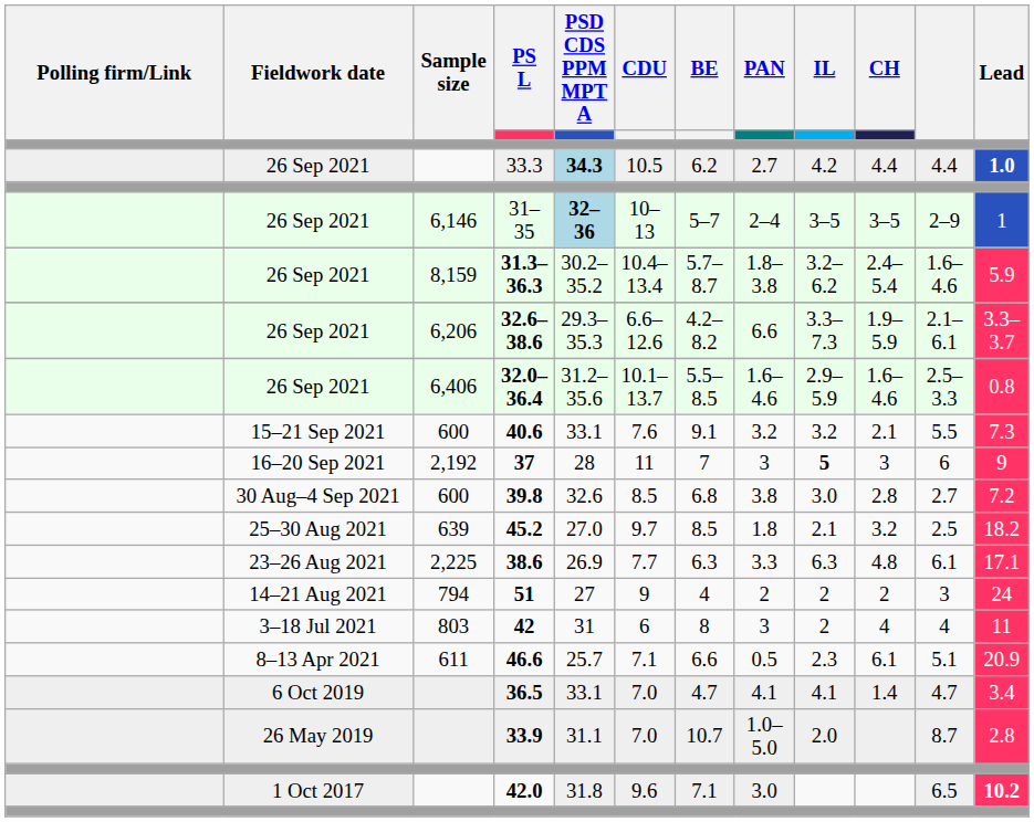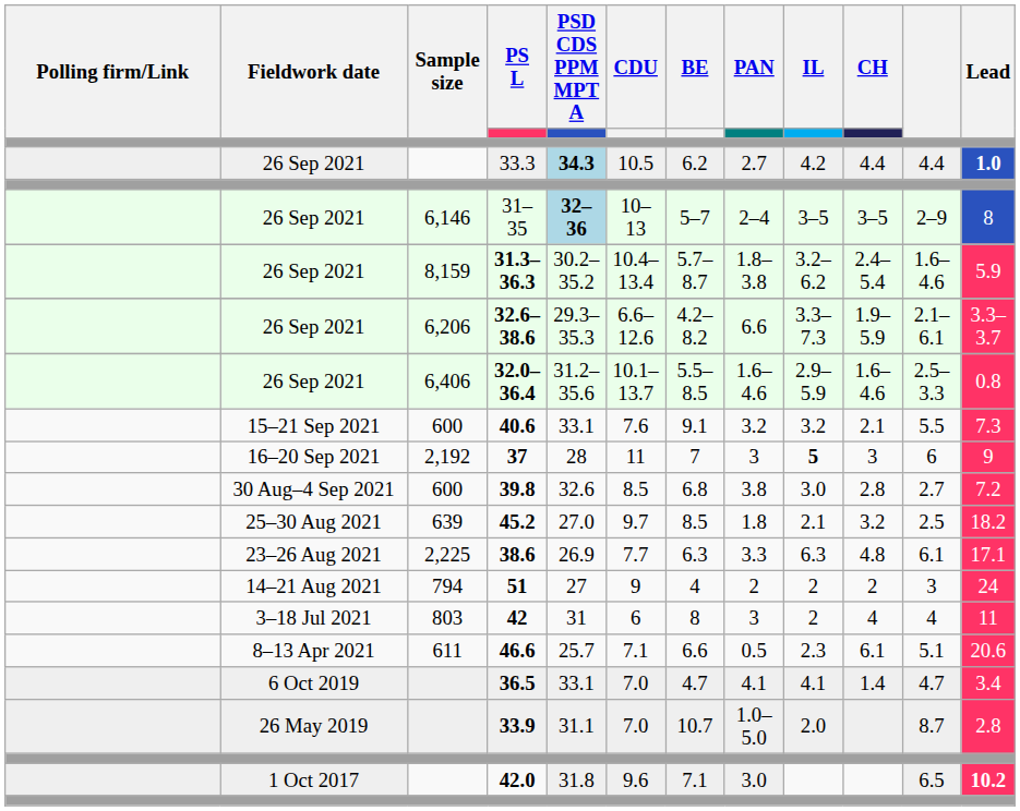31–35 | Lead: 1 -> 8
46.6 | Lead: 20.9 -> 20.6
